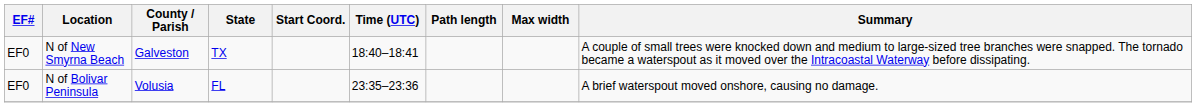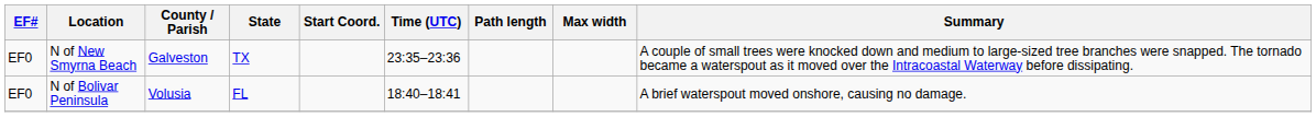N of New Smyrna Beach | Time (UTC): 18:40–18:41 -> 23:35–23:36
N of Bolivar Peninsula | Time (UTC): 23:35–23:36 -> 18:40–18:41
